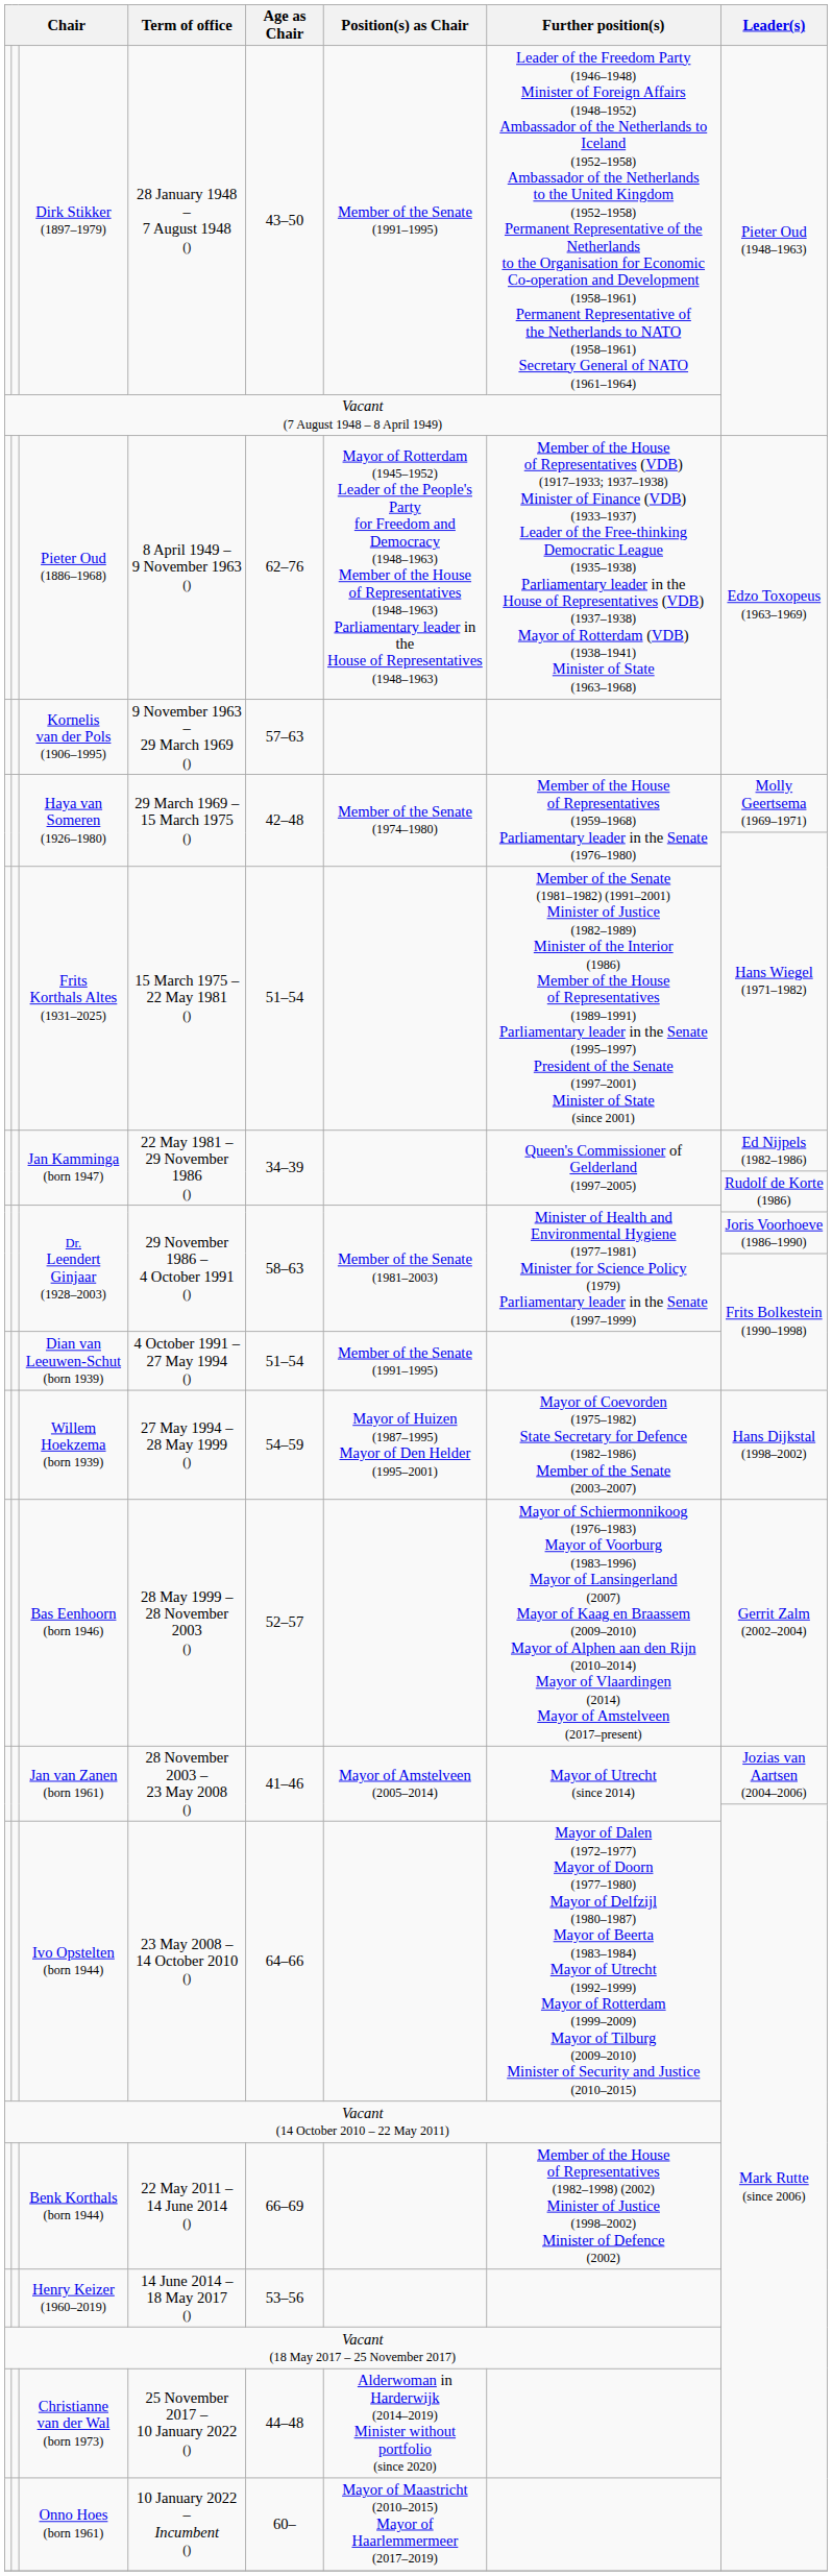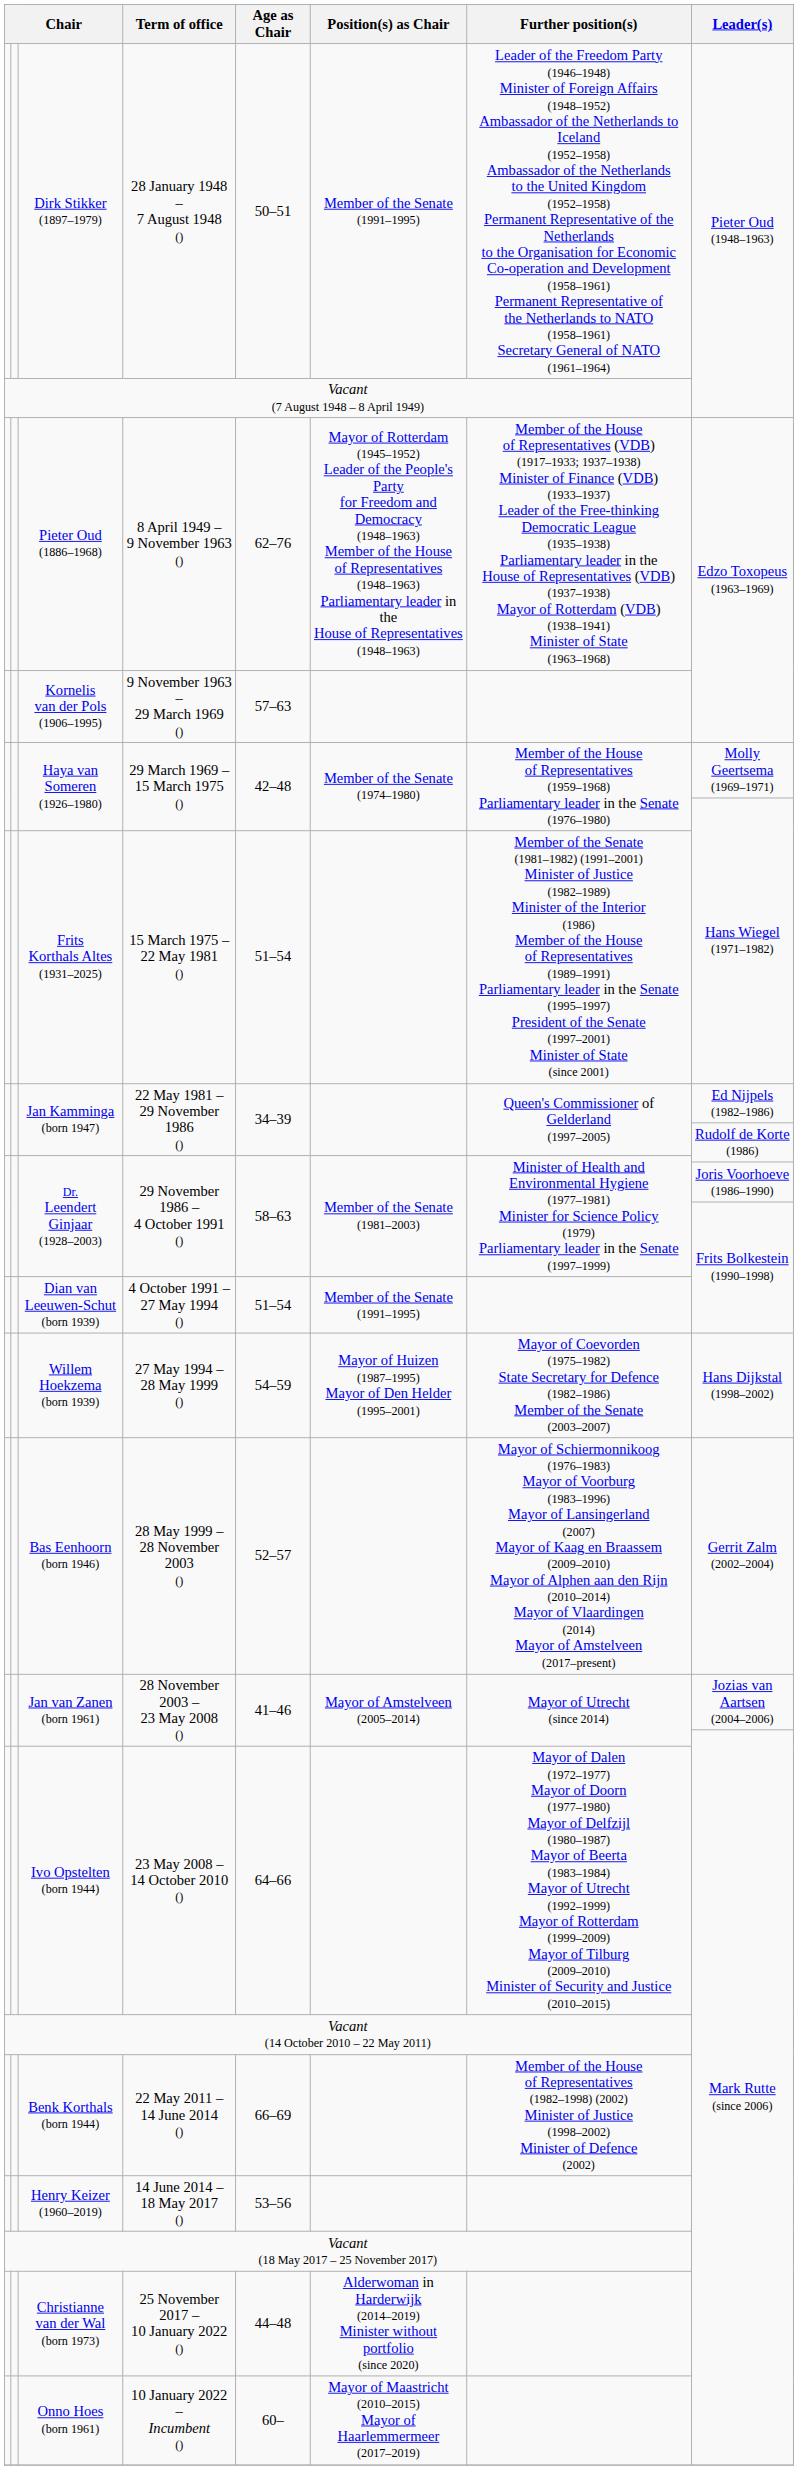Dirk Stikker (1897–1979) | Age as Chair: 43–50 -> 50–51
